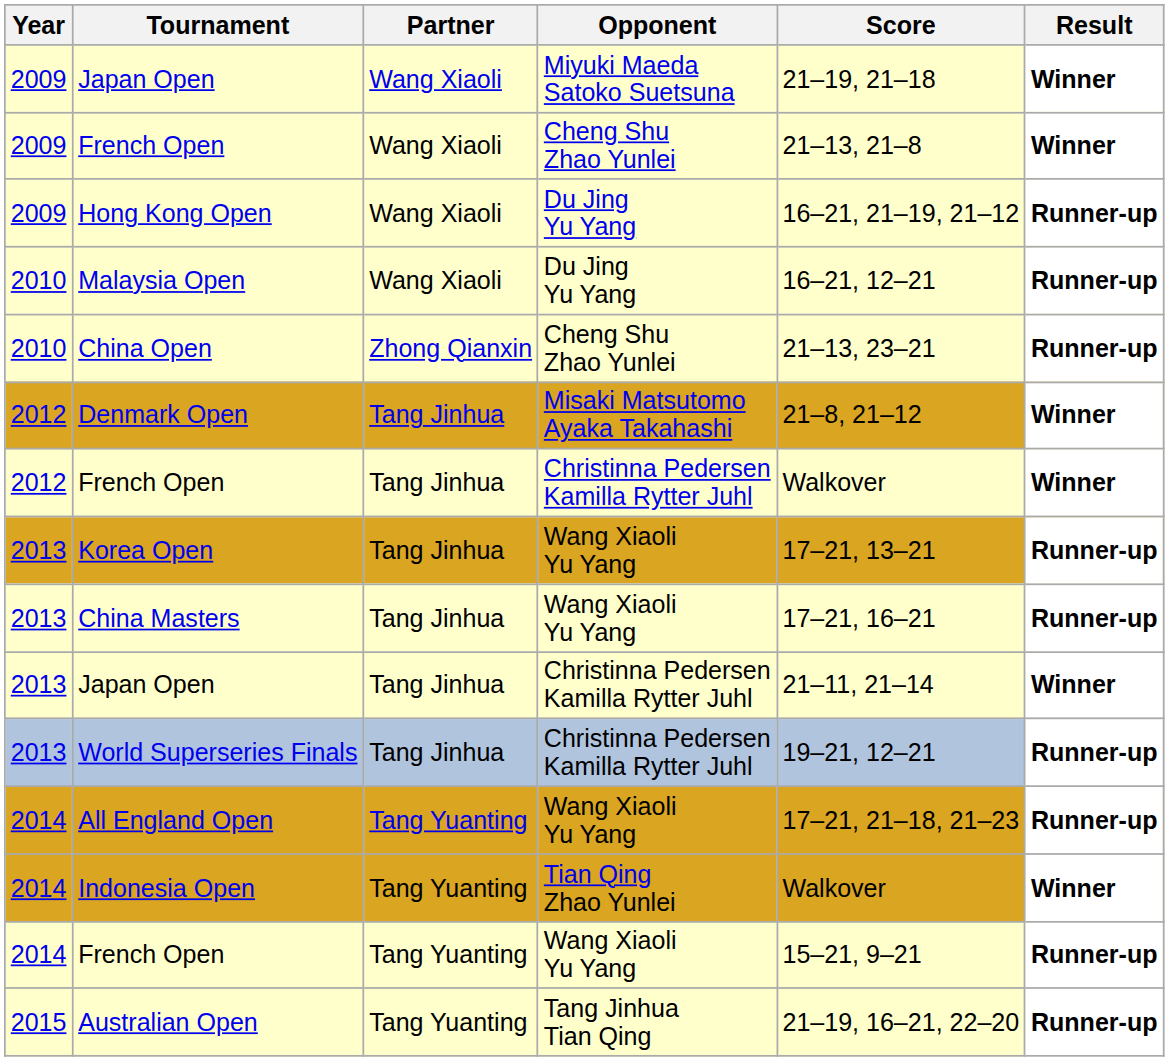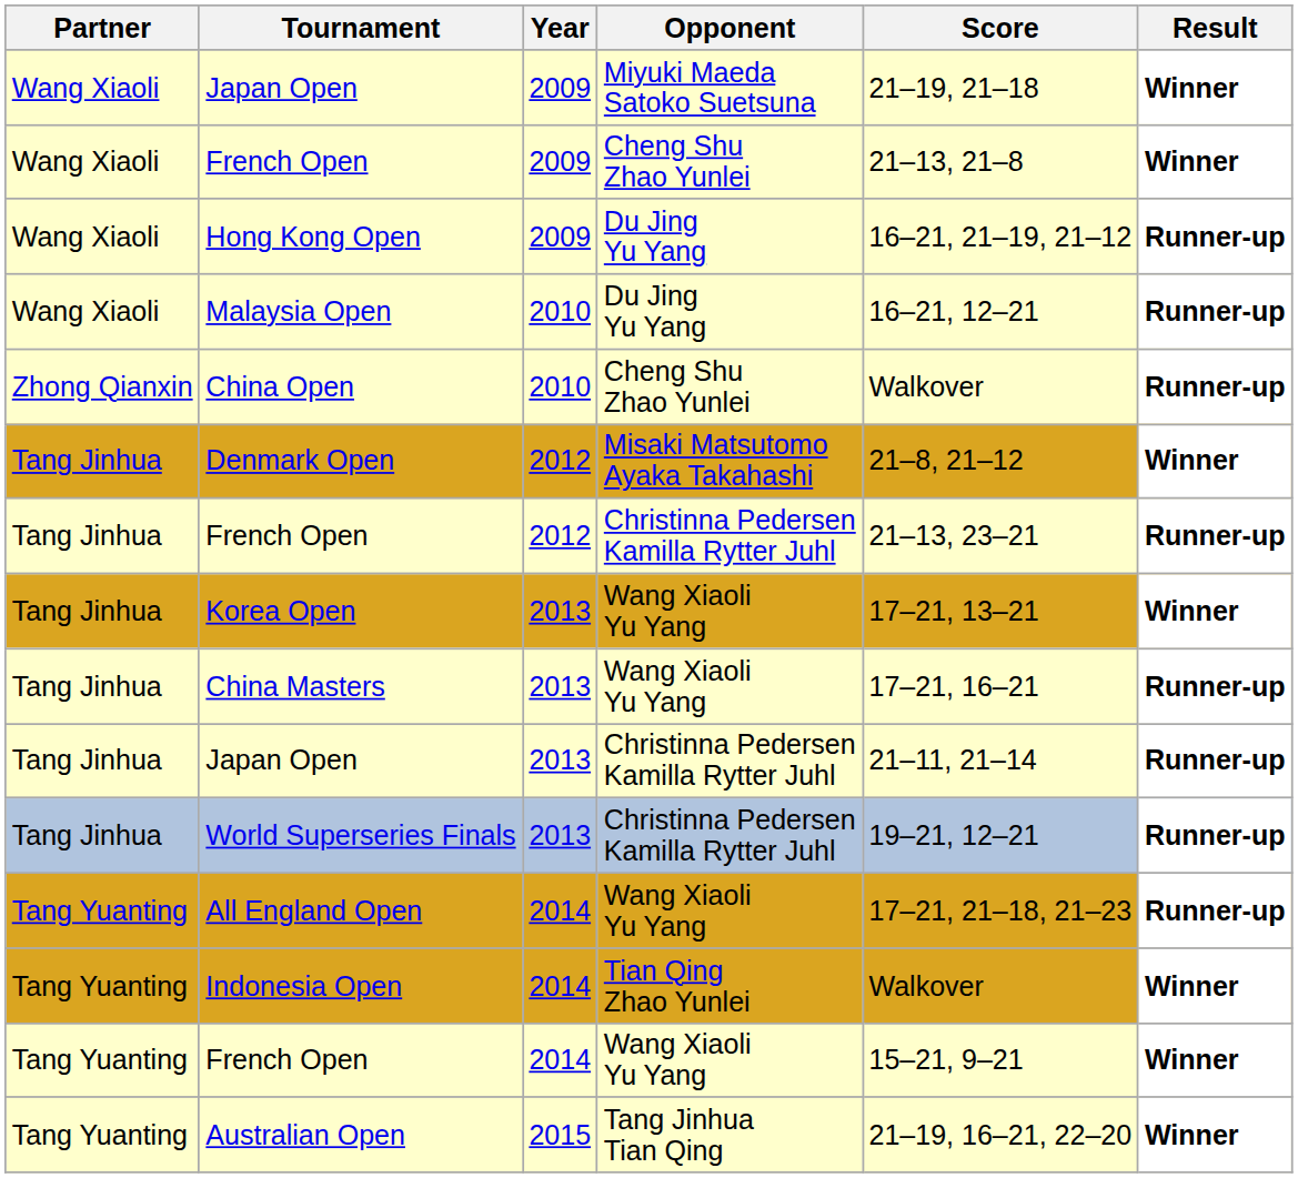columns swapped: Year <-> Partner
China Open | Score: 21–13, 23–21 -> Walkover
French Open / Christinna Pedersen Kamilla Rytter Juhl | Score: Walkover -> 21–13, 23–21
French Open / Christinna Pedersen Kamilla Rytter Juhl | Result: Winner -> Runner-up
Korea Open | Result: Runner-up -> Winner
Japan Open / Christinna Pedersen Kamilla Rytter Juhl | Result: Winner -> Runner-up
French Open / Wang Xiaoli Yu Yang | Result: Runner-up -> Winner
Australian Open | Result: Runner-up -> Winner
